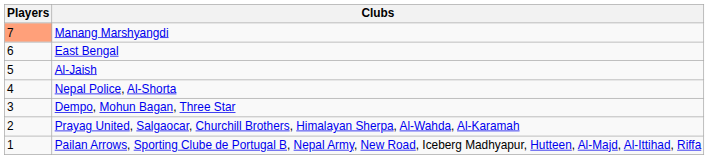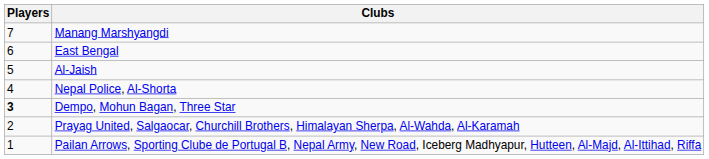Manang Marshyangdi | Players: lightsalmon background -> no background
Dempo, Mohun Bagan, Three Star | Players: normal -> bold
